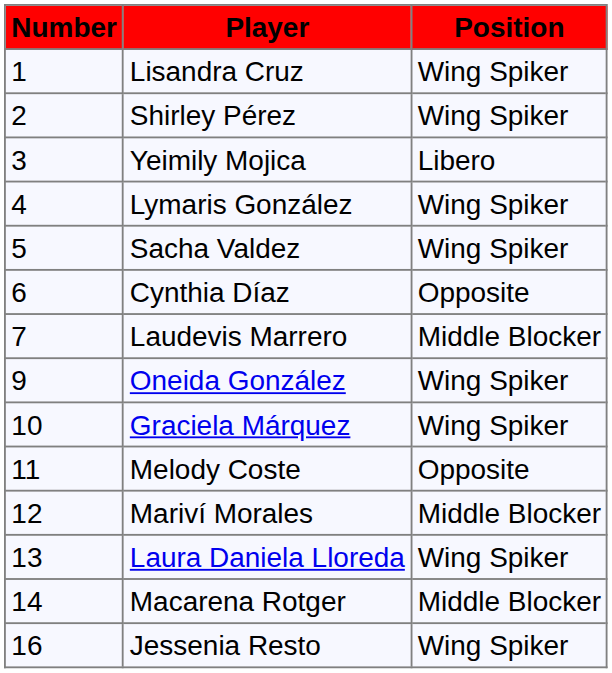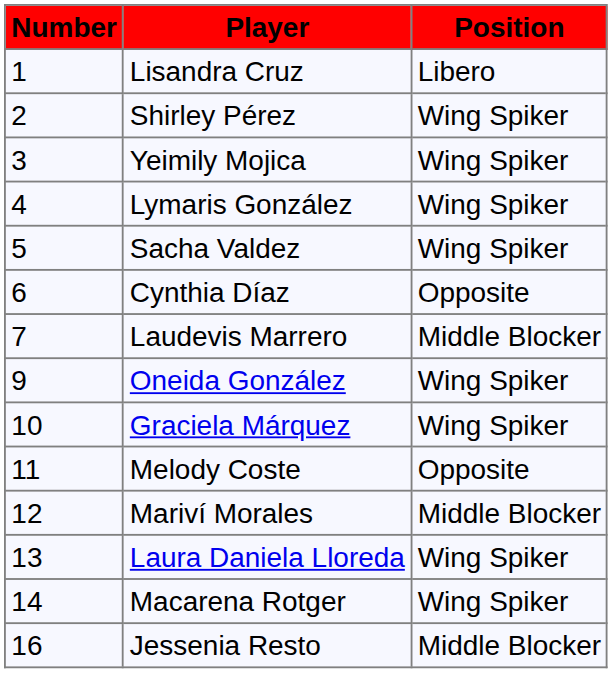Lisandra Cruz | Position: Wing Spiker -> Libero
Yeimily Mojica | Position: Libero -> Wing Spiker
Macarena Rotger | Position: Middle Blocker -> Wing Spiker
Jessenia Resto | Position: Wing Spiker -> Middle Blocker
